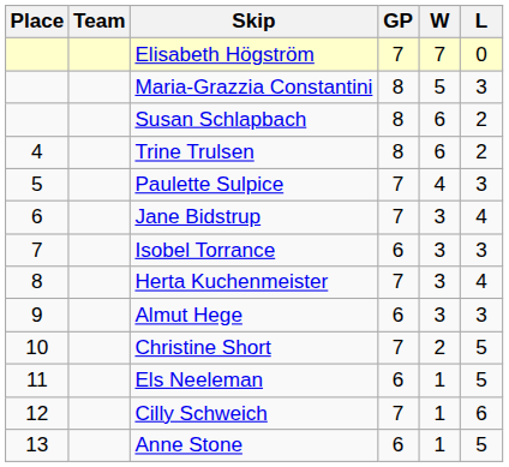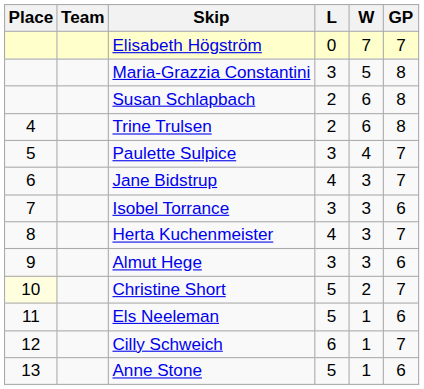columns swapped: GP <-> L
Christine Short | Place: no background -> lightyellow background
